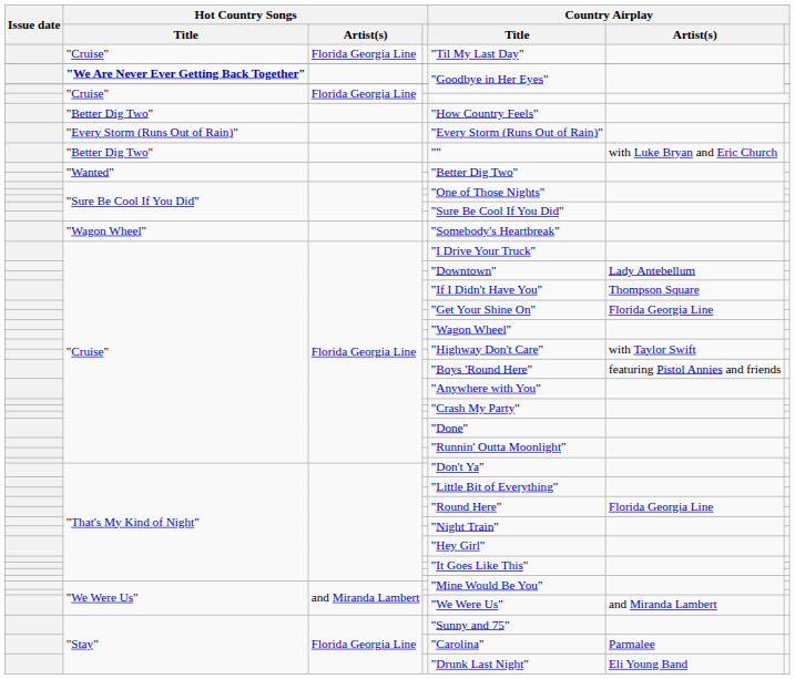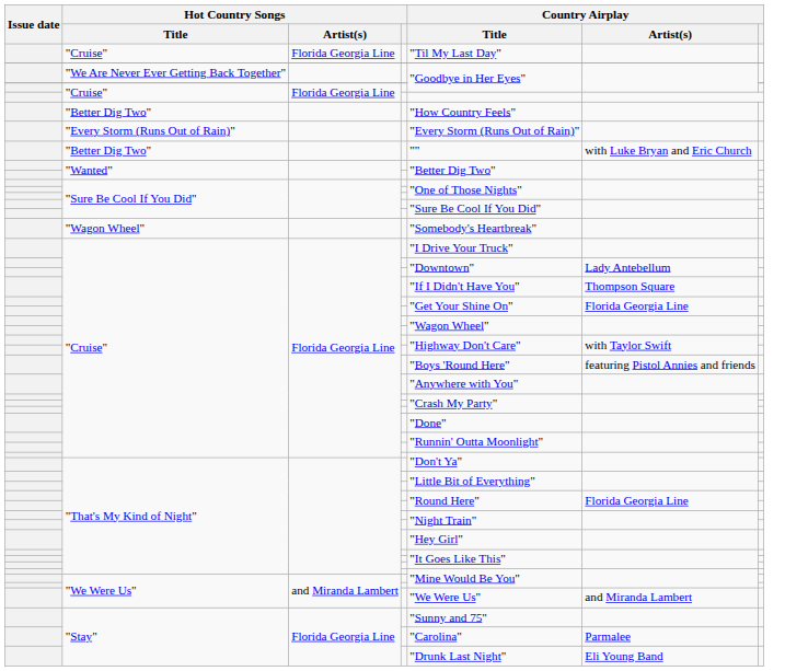"We Are Never Ever Getting Back Together" | Hot Country Songs / Title: bold -> normal
